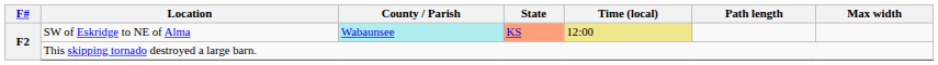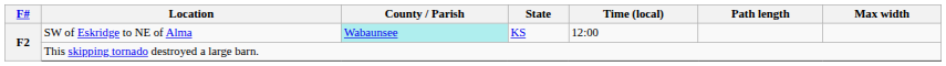SW of Eskridge to NE of Alma | State: lightsalmon background -> no background
SW of Eskridge to NE of Alma | Time (local): khaki background -> no background
